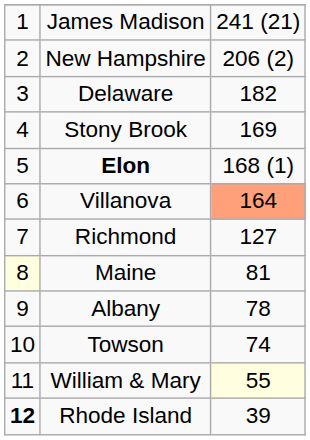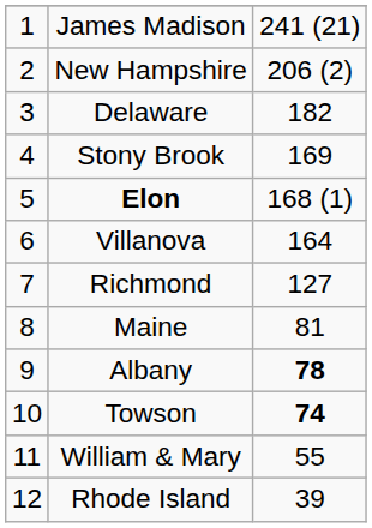Villanova | column 3: lightsalmon background -> no background
Maine | column 1: lightyellow background -> no background
Albany | column 3: normal -> bold
Towson | column 3: normal -> bold
William & Mary | column 3: lightyellow background -> no background
Rhode Island | column 1: bold -> normal
